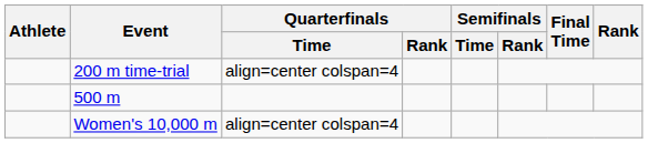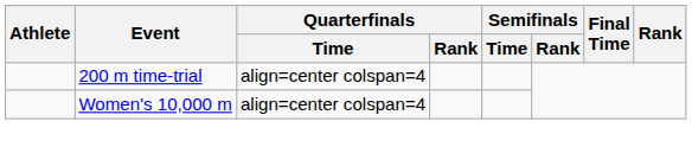- row: 500 m
